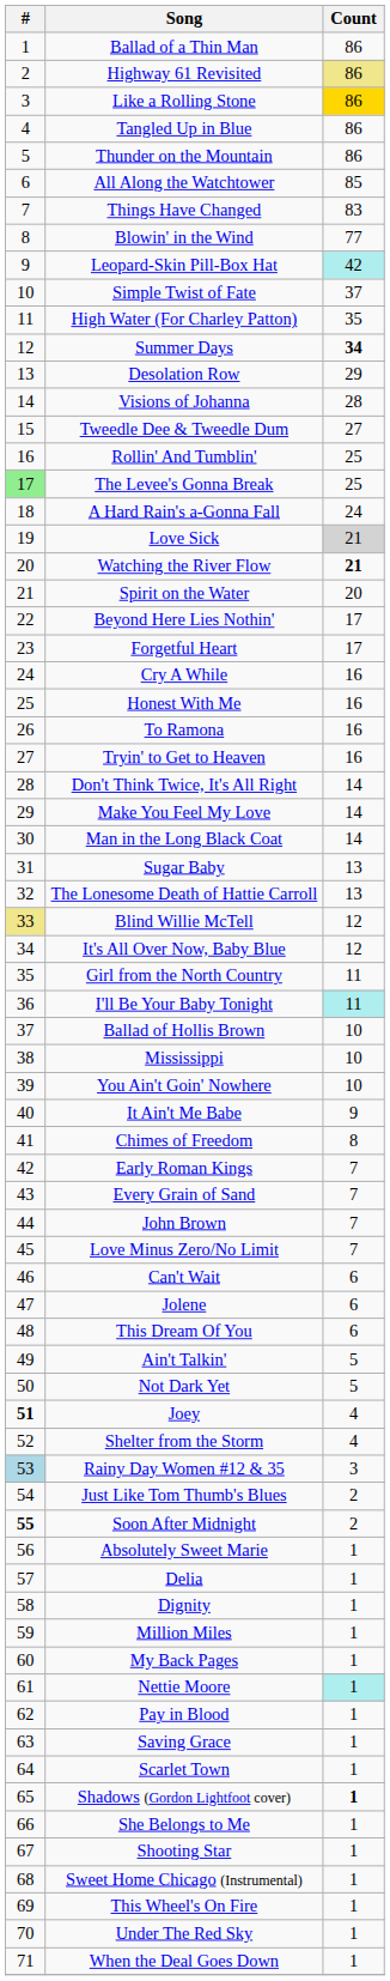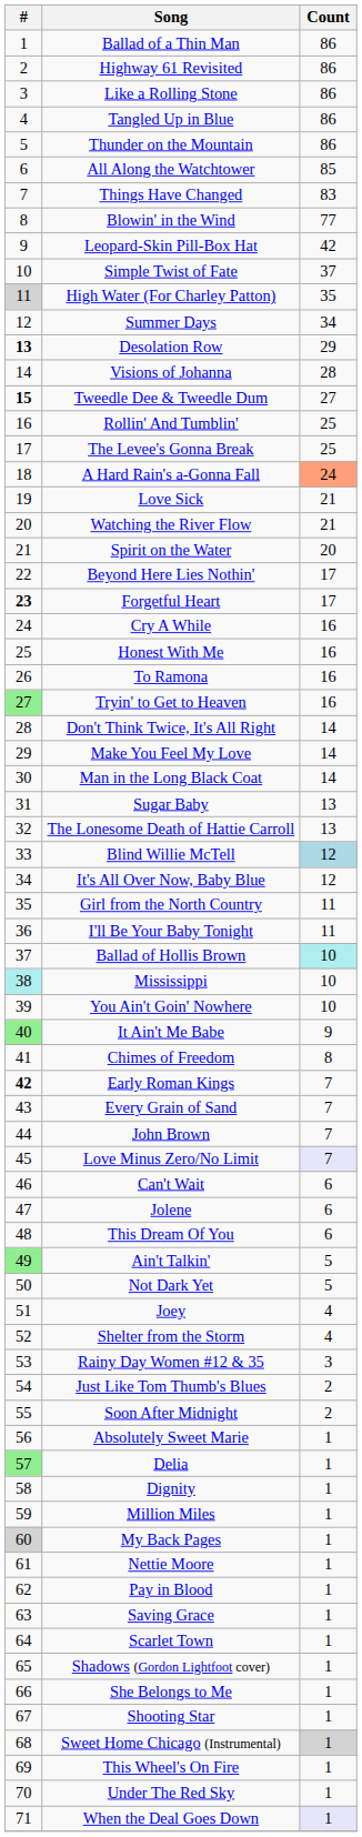Highway 61 Revisited | Count: khaki background -> no background
Like a Rolling Stone | Count: gold background -> no background
Leopard-Skin Pill-Box Hat | Count: paleturquoise background -> no background
High Water (For Charley Patton) | #: no background -> lightgrey background
Summer Days | Count: bold -> normal
Desolation Row | #: normal -> bold
Tweedle Dee & Tweedle Dum | #: normal -> bold
The Levee's Gonna Break | #: lightgreen background -> no background
A Hard Rain's a-Gonna Fall | Count: no background -> lightsalmon background
Love Sick | Count: lightgrey background -> no background
Watching the River Flow | Count: bold -> normal
Forgetful Heart | #: normal -> bold
Tryin' to Get to Heaven | #: no background -> lightgreen background
Blind Willie McTell | #: khaki background -> no background
Blind Willie McTell | Count: no background -> lightblue background
I'll Be Your Baby Tonight | Count: paleturquoise background -> no background
Ballad of Hollis Brown | Count: no background -> paleturquoise background
Mississippi | #: no background -> paleturquoise background
It Ain't Me Babe | #: no background -> lightgreen background
Early Roman Kings | #: normal -> bold
Love Minus Zero/No Limit | Count: no background -> lavender background
Ain't Talkin' | #: no background -> lightgreen background
Joey | #: bold -> normal
Rainy Day Women #12 & 35 | #: lightblue background -> no background
Soon After Midnight | #: bold -> normal
Delia | #: no background -> lightgreen background
My Back Pages | #: no background -> lightgrey background
Nettie Moore | Count: paleturquoise background -> no background
Shadows (Gordon Lightfoot cover) | Count: bold -> normal
Sweet Home Chicago (Instrumental) | Count: no background -> lightgrey background
When the Deal Goes Down | Count: no background -> lavender background
